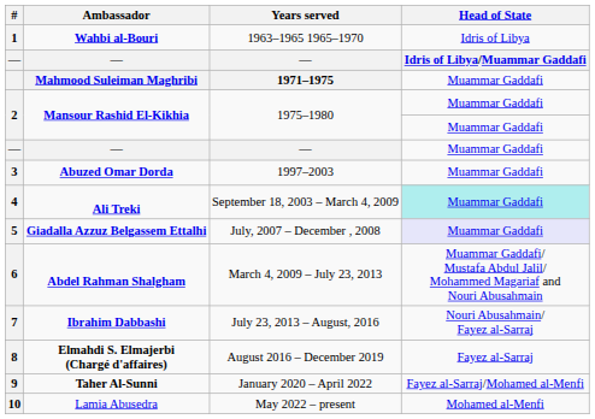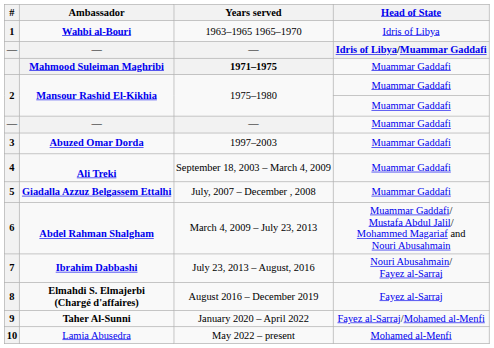Ali Treki | Head of State: paleturquoise background -> no background
Giadalla Azzuz Belgassem Ettalhi | Head of State: lavender background -> no background
